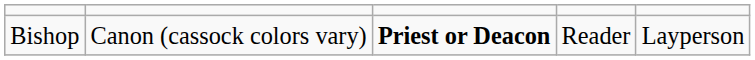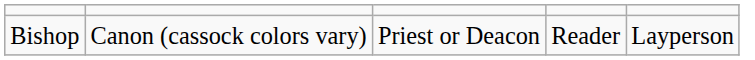Bishop | column 3: bold -> normal
